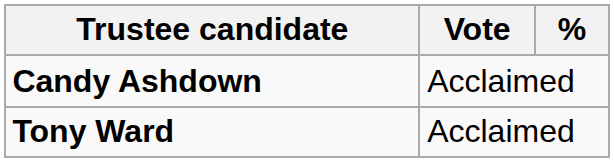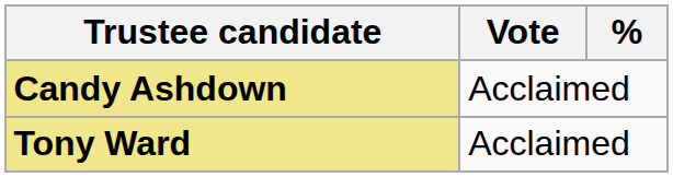Candy Ashdown | Trustee candidate: no background -> khaki background
Tony Ward | Trustee candidate: no background -> khaki background
